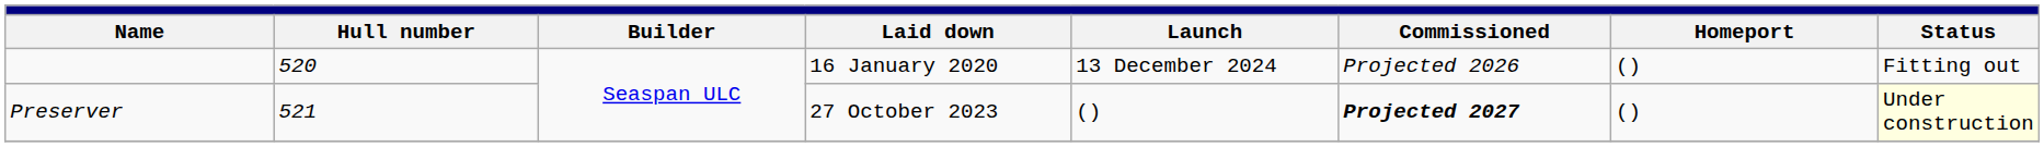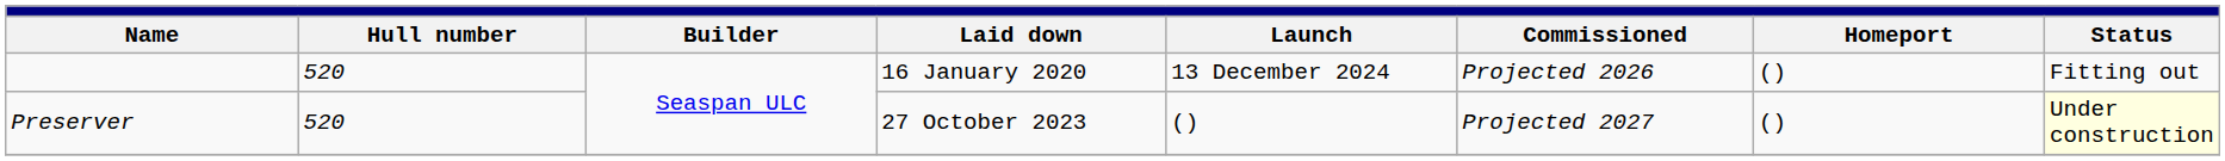Preserver | Hull number: 521 -> 520
Preserver | Commissioned: bold -> normal
